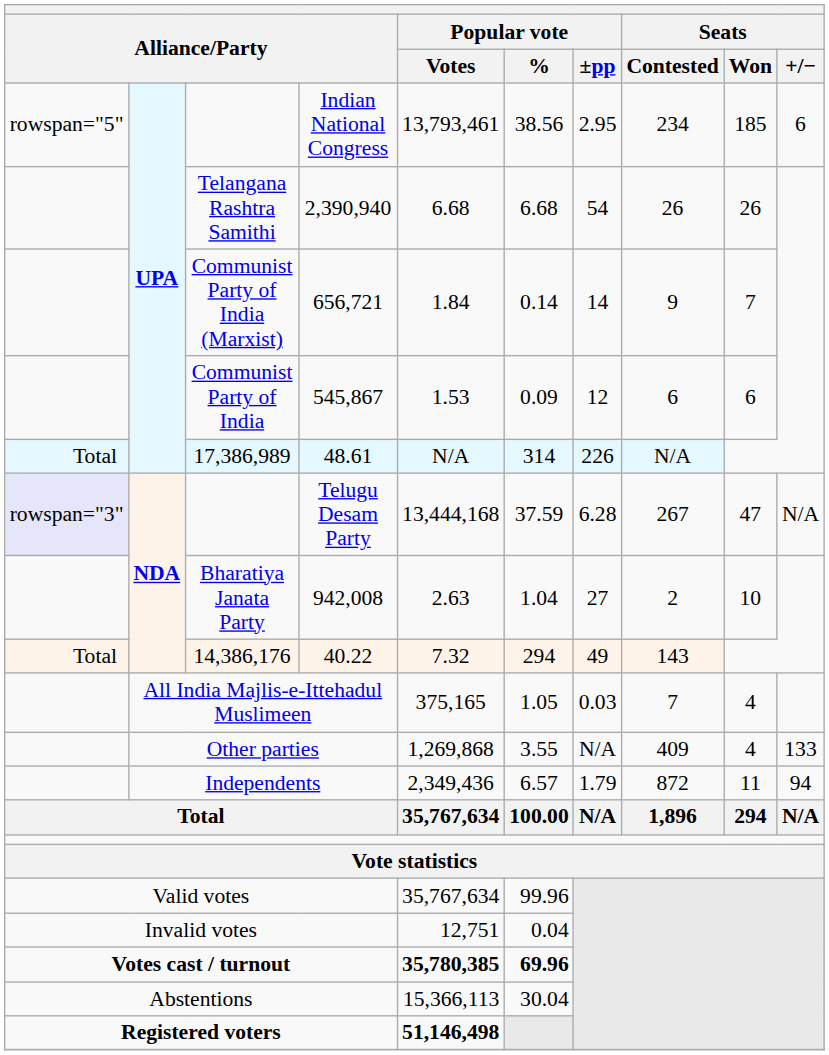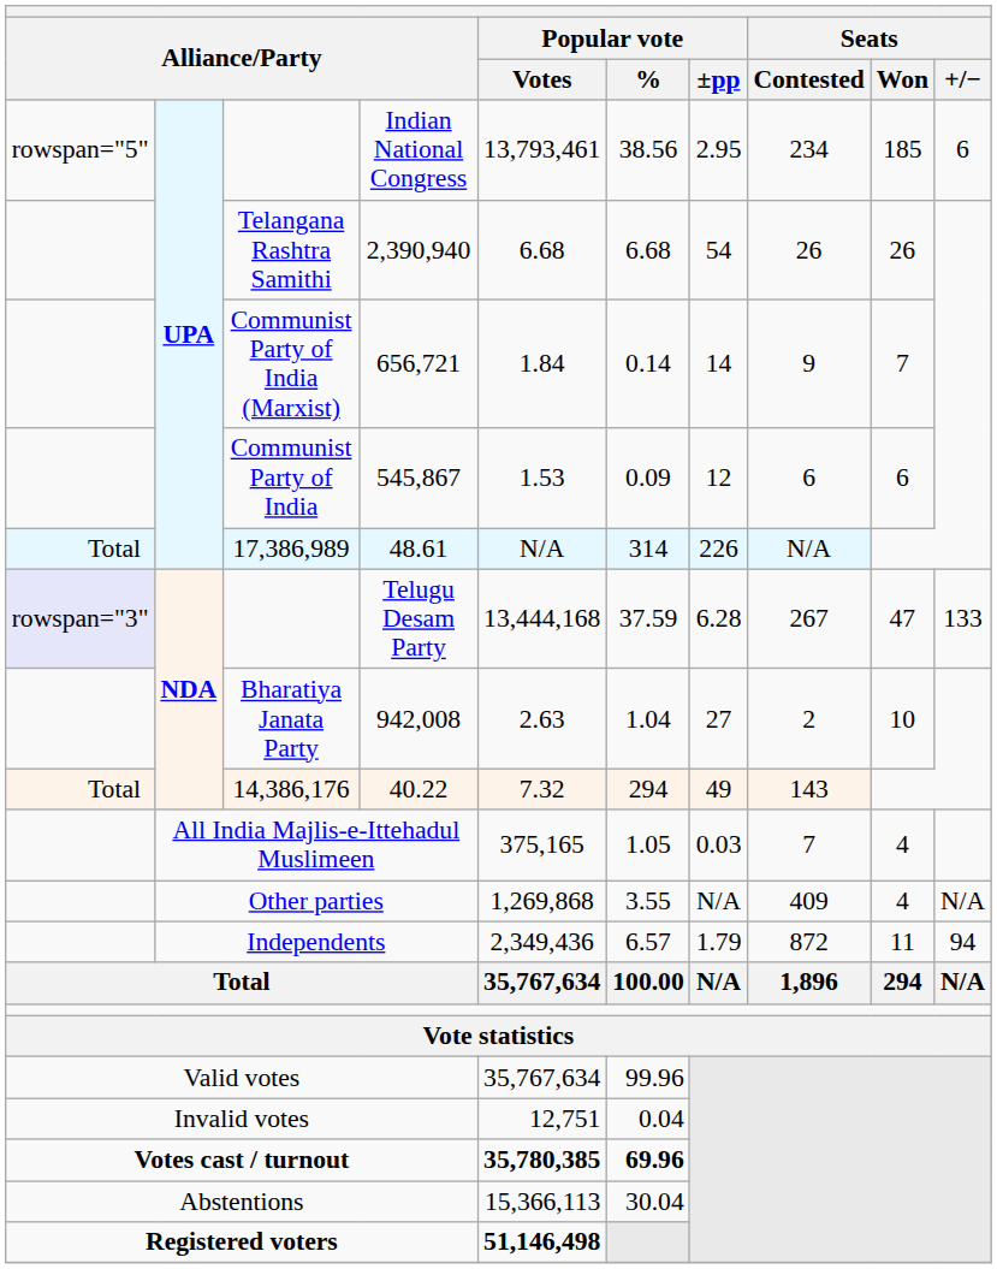Telugu Desam Party | Seats / +/−: N/A -> 133
Other parties | Seats / +/−: 133 -> N/A
